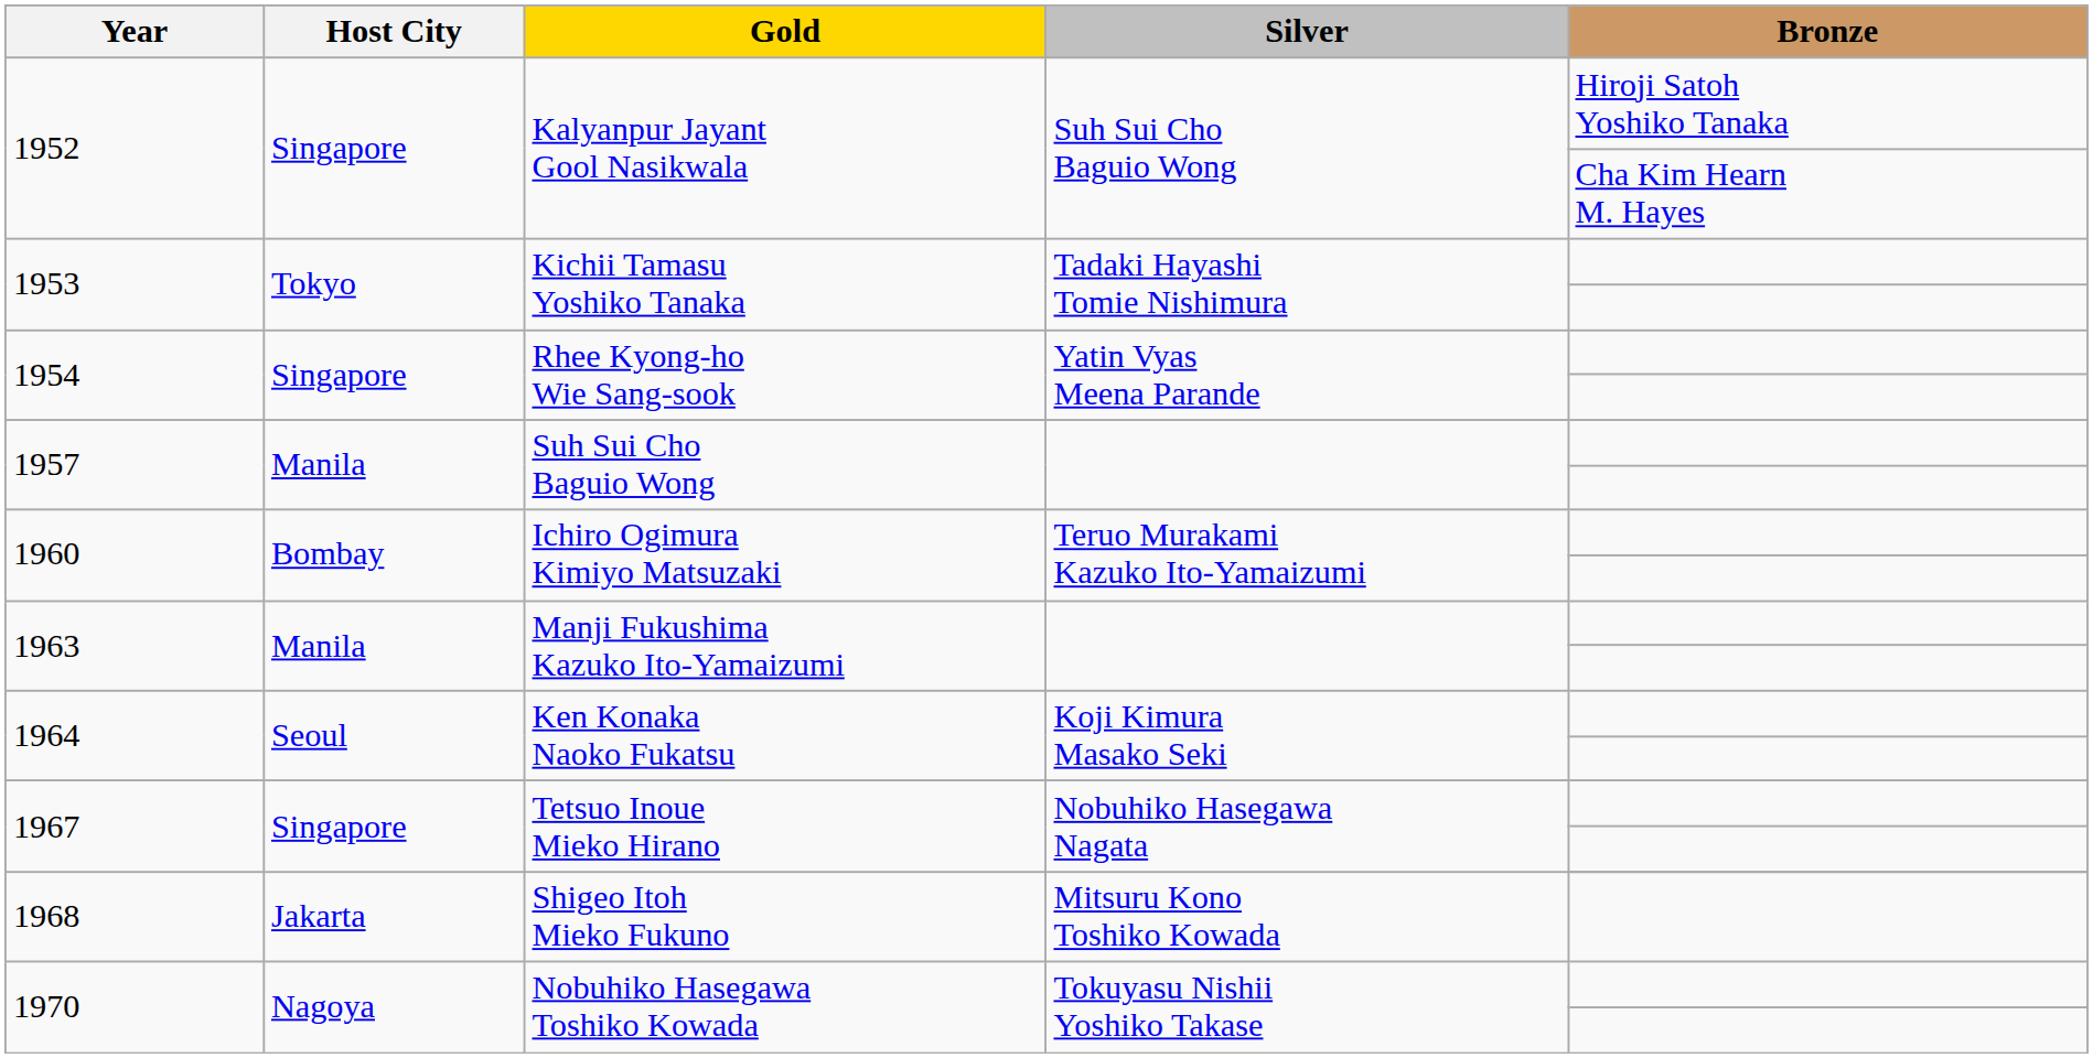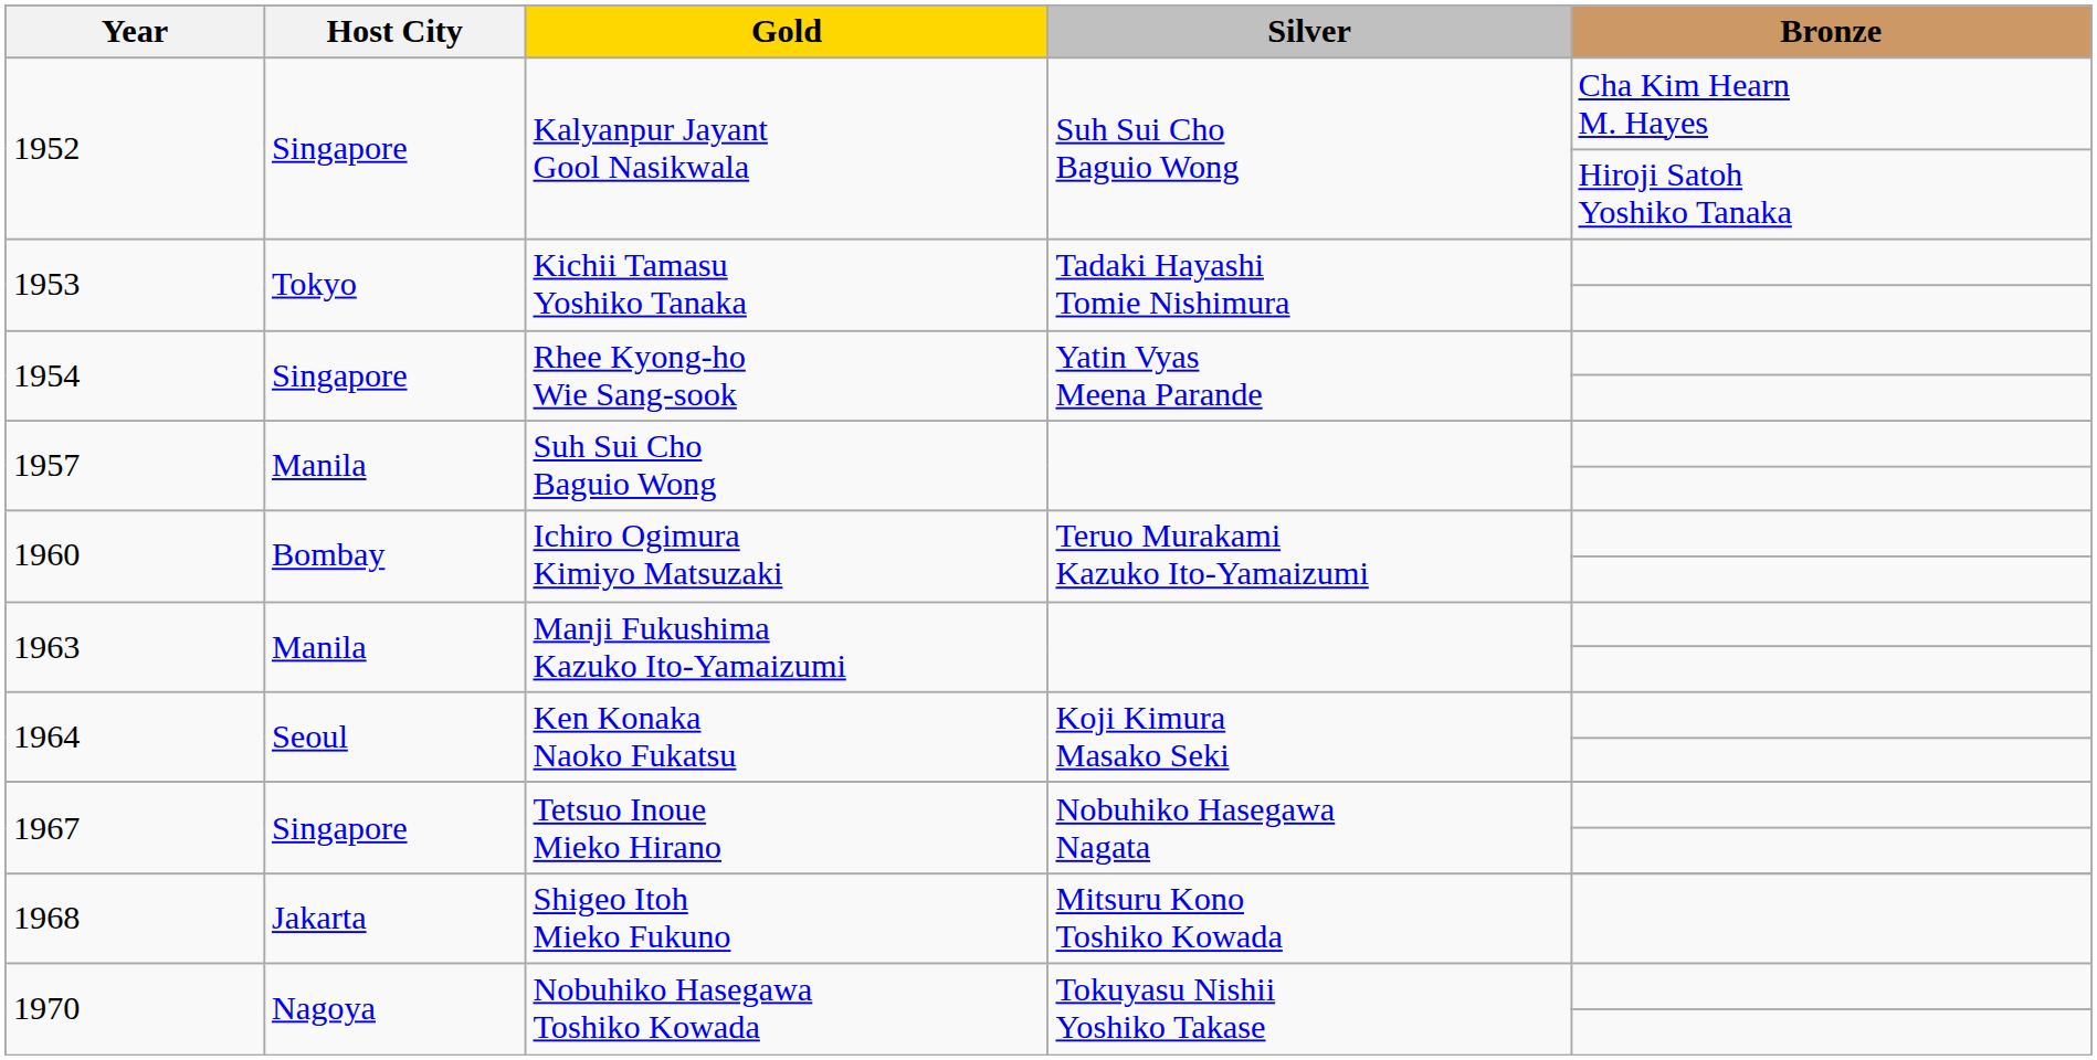row 2 | Bronze: Hiroji Satoh Yoshiko Tanaka -> Cha Kim Hearn M. Hayes
row 3 | Bronze: Cha Kim Hearn M. Hayes -> Hiroji Satoh Yoshiko Tanaka
